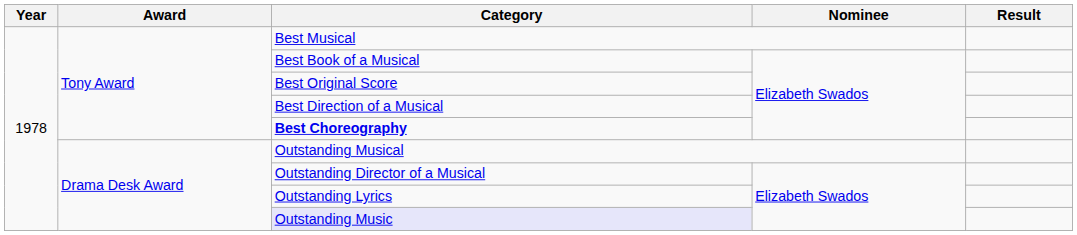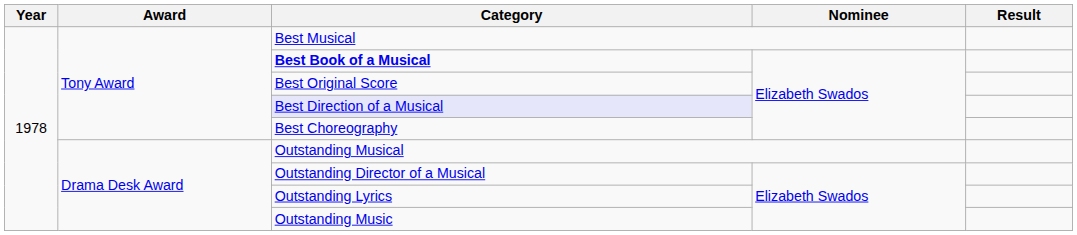Best Book of a Musical | Category: normal -> bold
Best Direction of a Musical | Category: no background -> lavender background
Best Choreography | Category: bold -> normal
Outstanding Music | Category: lavender background -> no background
